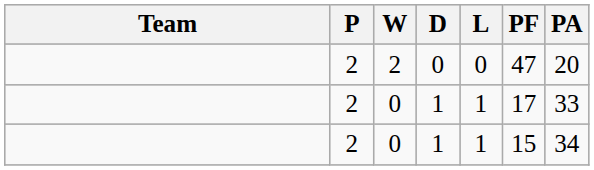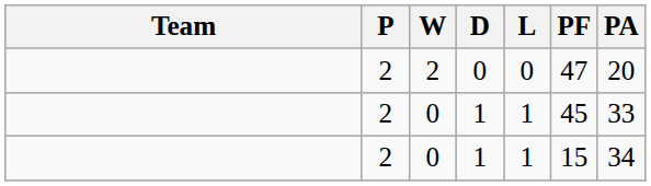row 3 | PF: 17 -> 45
